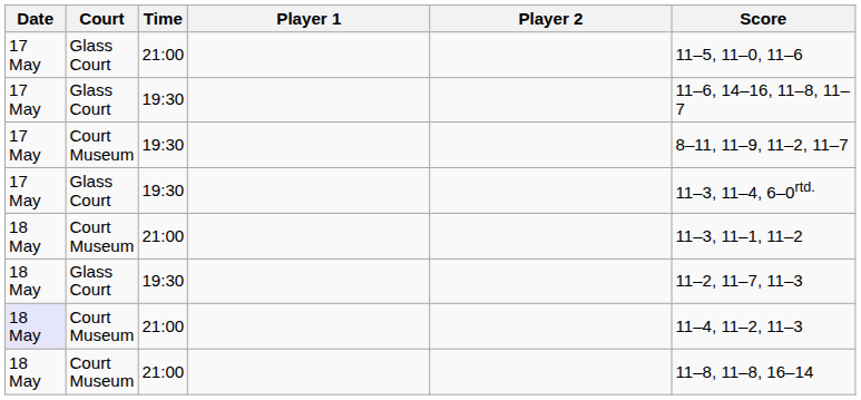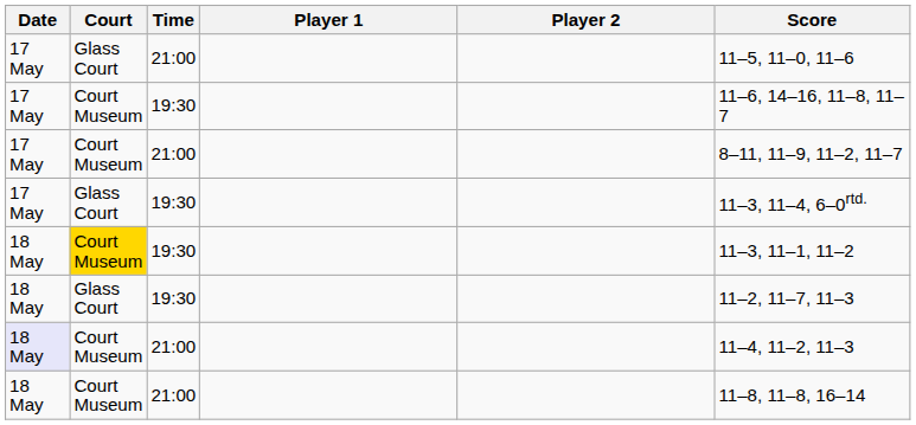row 3 | Court: Glass Court -> Court Museum
row 4 | Time: 19:30 -> 21:00
row 6 | Court: no background -> gold background
row 6 | Time: 21:00 -> 19:30
